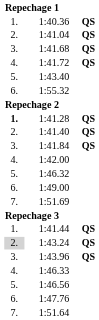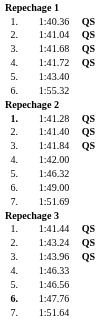1:43.24 | column 1: lightgrey background -> no background
1:47.76 | column 1: normal -> bold
